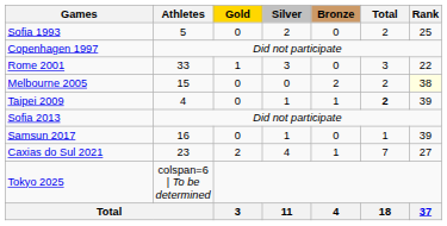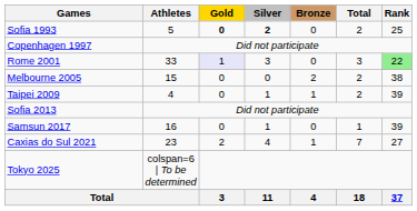Sofia 1993 | Gold: normal -> bold
Sofia 1993 | Silver: normal -> bold
Rome 2001 | Gold: no background -> lavender background
Rome 2001 | Rank: no background -> lightgreen background
Melbourne 2005 | Rank: lightyellow background -> no background
Taipei 2009 | Total: bold -> normal
